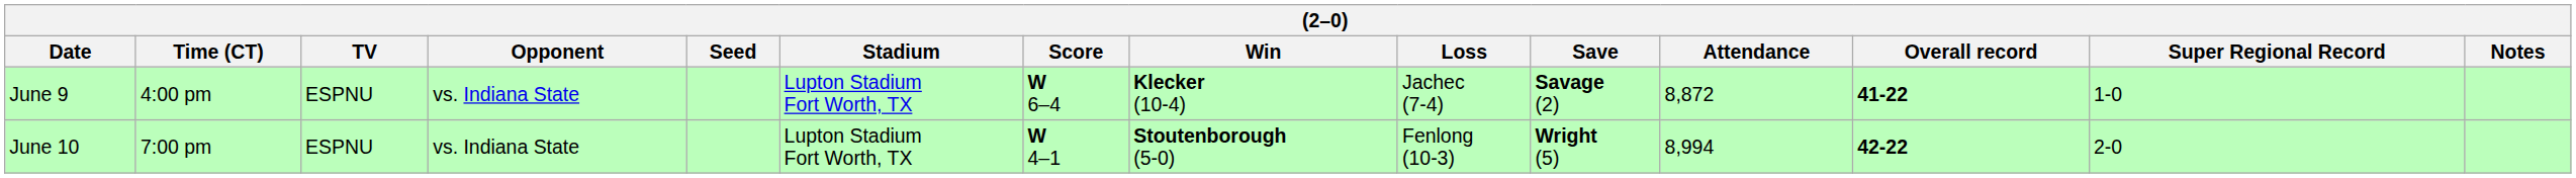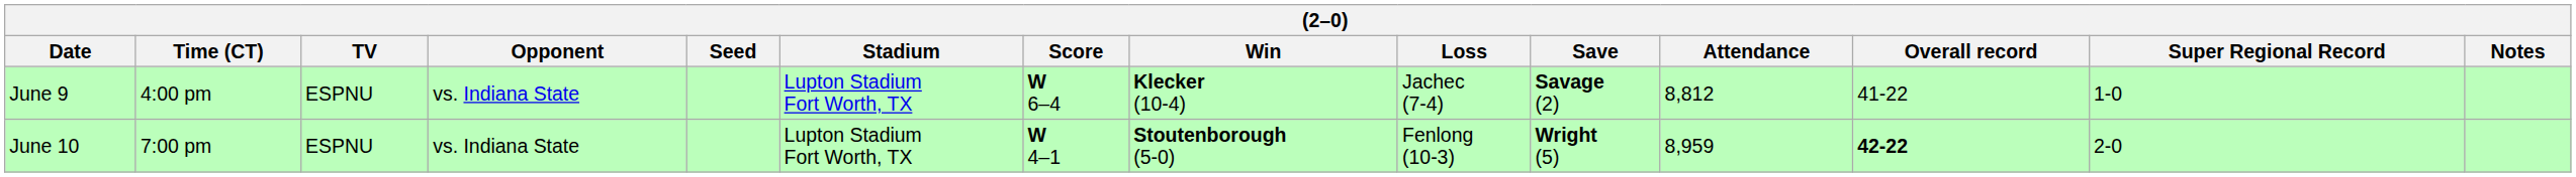June 9 | Attendance: 8,872 -> 8,812
June 9 | Overall record: bold -> normal
June 10 | Attendance: 8,994 -> 8,959
